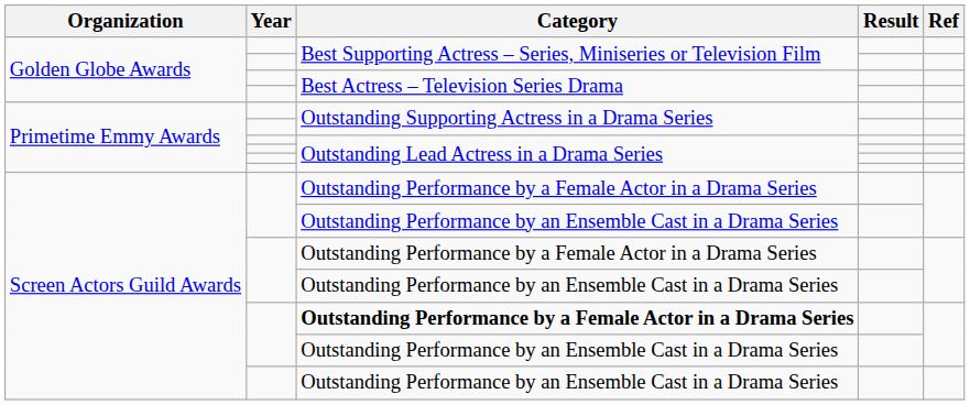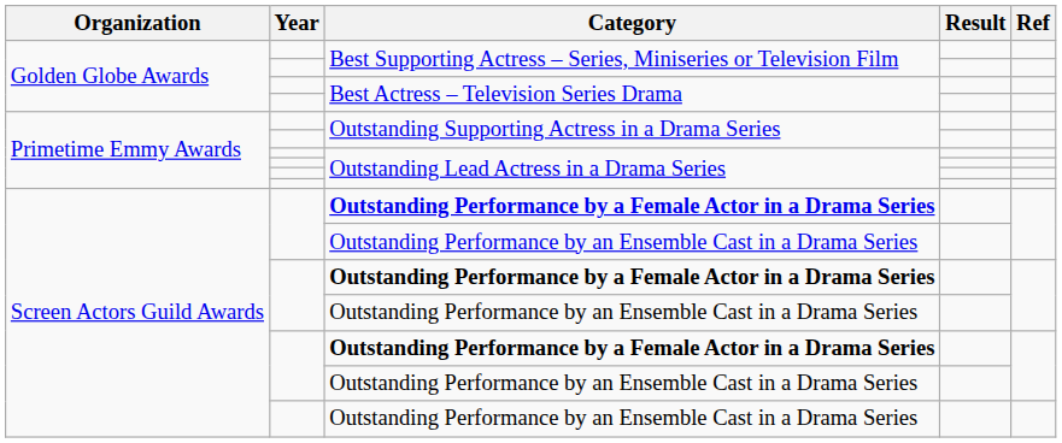row 12 | Category: normal -> bold
row 14 | Category: normal -> bold
